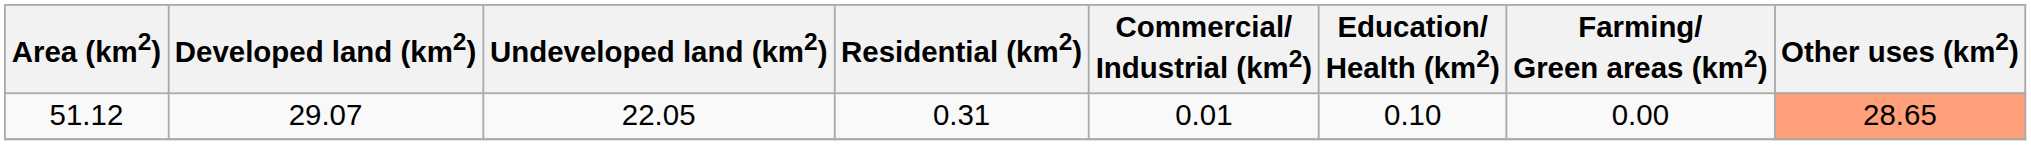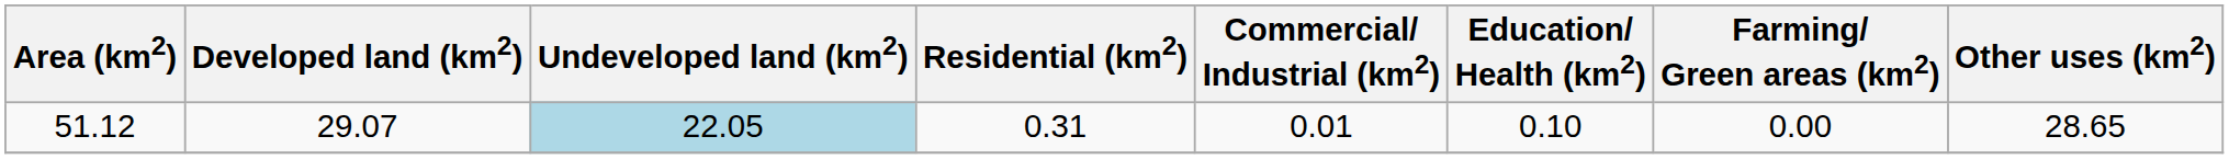51.12 | Undeveloped land (km2): no background -> lightblue background
51.12 | Other uses (km2): lightsalmon background -> no background
